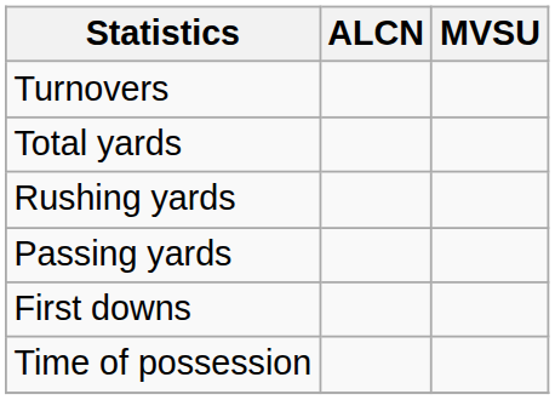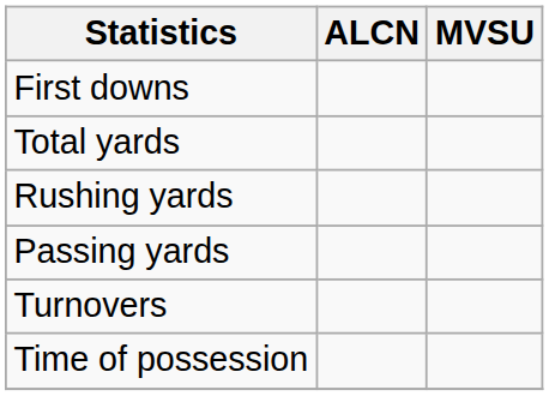rows swapped: First downs <-> Turnovers
